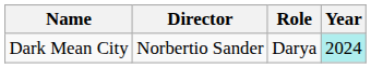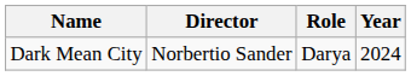row 2 | Year: paleturquoise background -> no background
